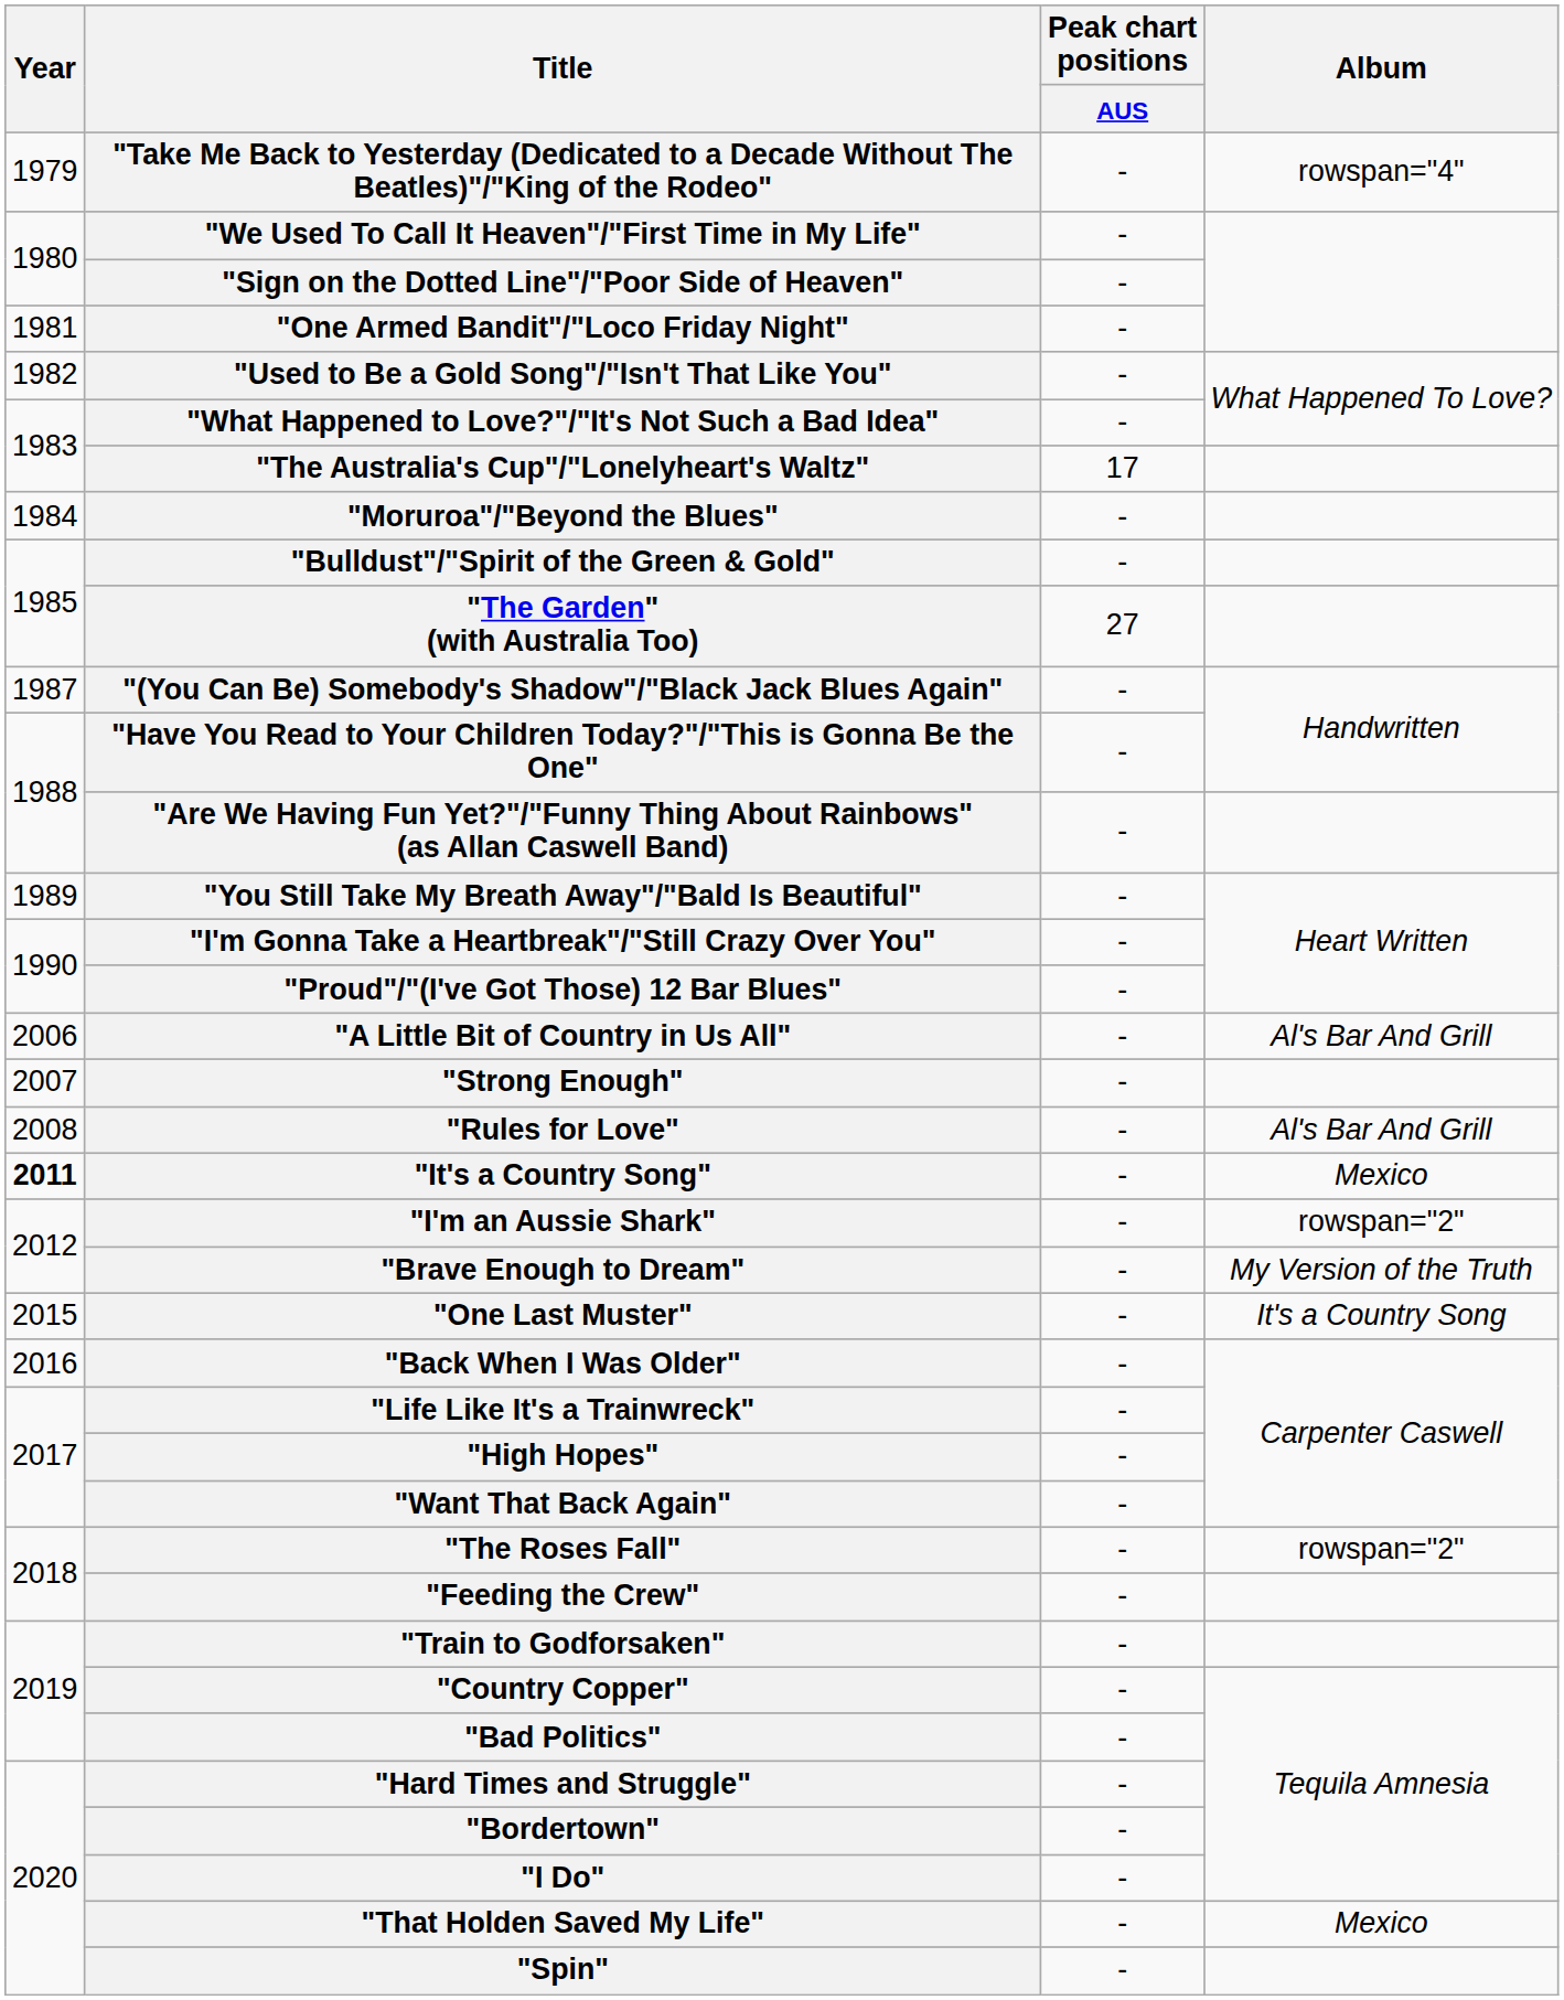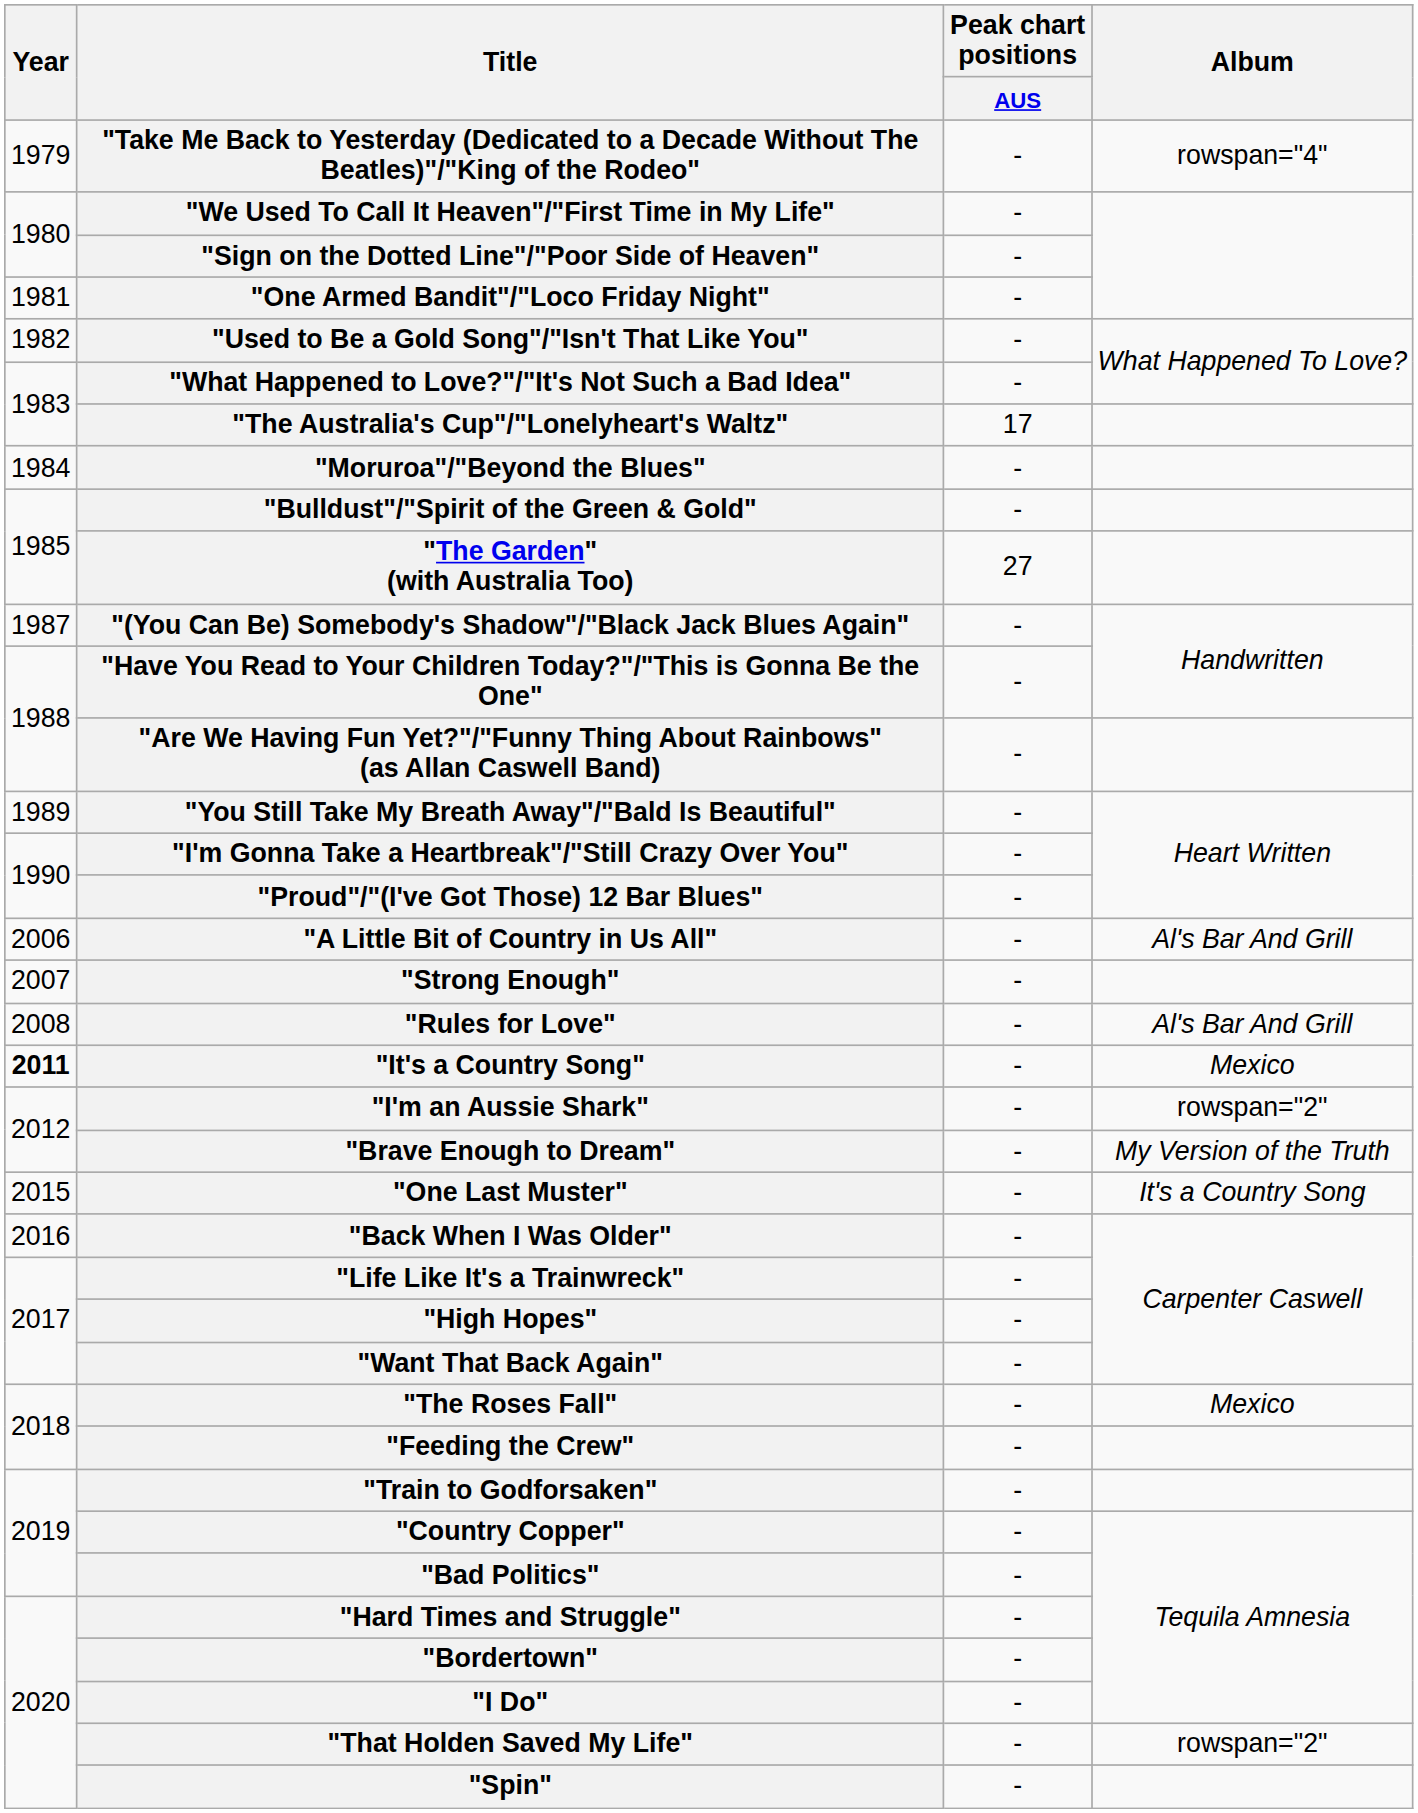"The Roses Fall" | Album: rowspan="2" -> Mexico
"That Holden Saved My Life" | Album: Mexico -> rowspan="2"
